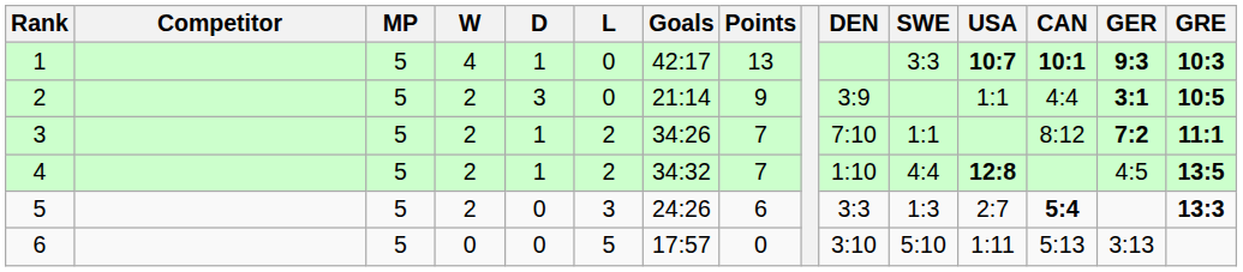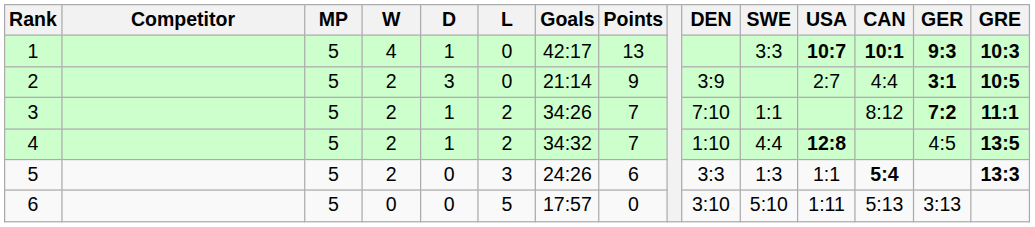row 3 | USA: 1:1 -> 2:7
row 6 | USA: 2:7 -> 1:1
